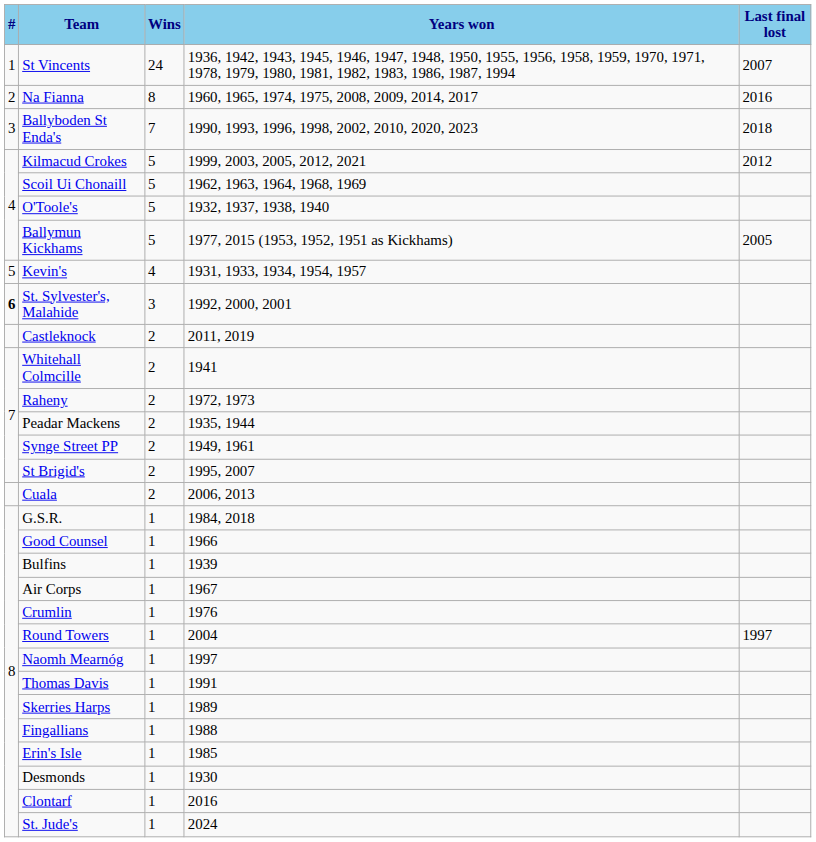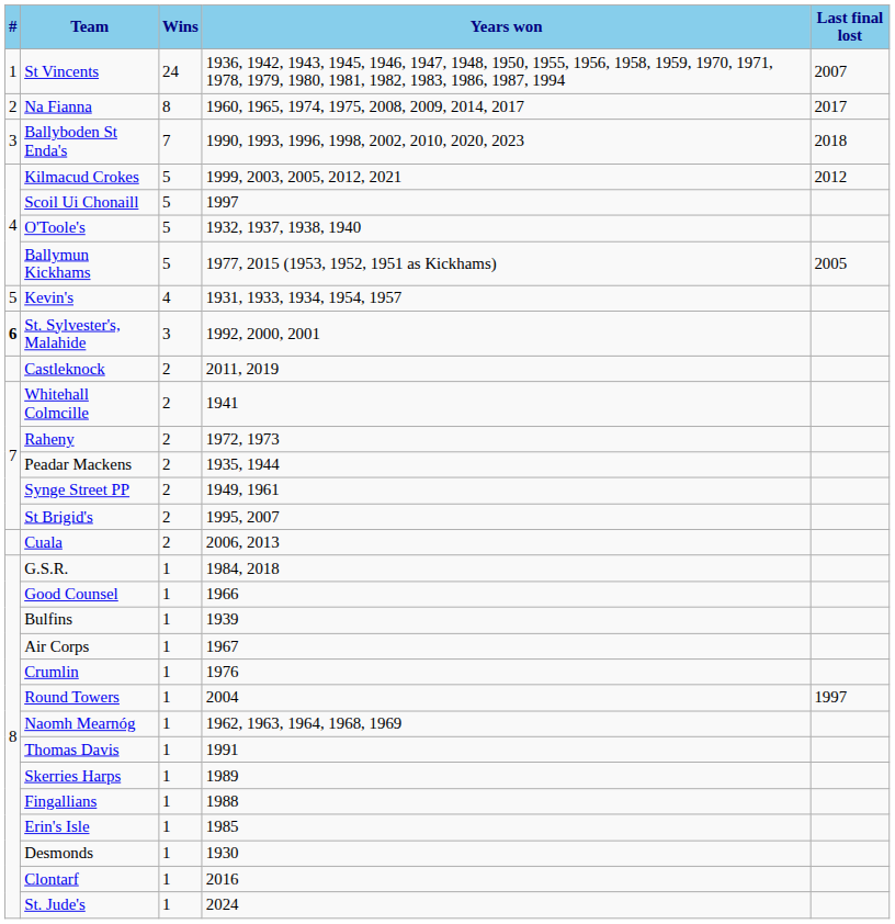Na Fianna | Last final lost: 2016 -> 2017
Scoil Ui Chonaill | Years won: 1962, 1963, 1964, 1968, 1969 -> 1997
Naomh Mearnóg | Years won: 1997 -> 1962, 1963, 1964, 1968, 1969
